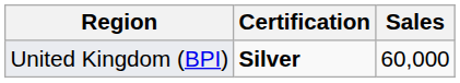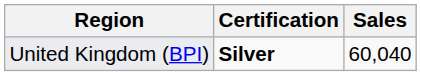United Kingdom (BPI) | Sales: 60,000 -> 60,040
